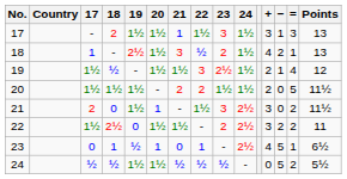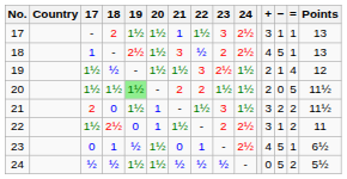row 2 | 24: 1½ -> 2½
row 2 | =: 3 -> 1
row 3 | 24: 1½ -> 2½
row 3 | −: 2 -> 5
row 5 | 19: no background -> lightgreen background
row 6 | 24: 2½ -> 1½
row 6 | −: 0 -> 2
row 7 | 20: 1½ -> 1
row 7 | −: 2 -> 1
row 8 | 20: 1 -> 1½
